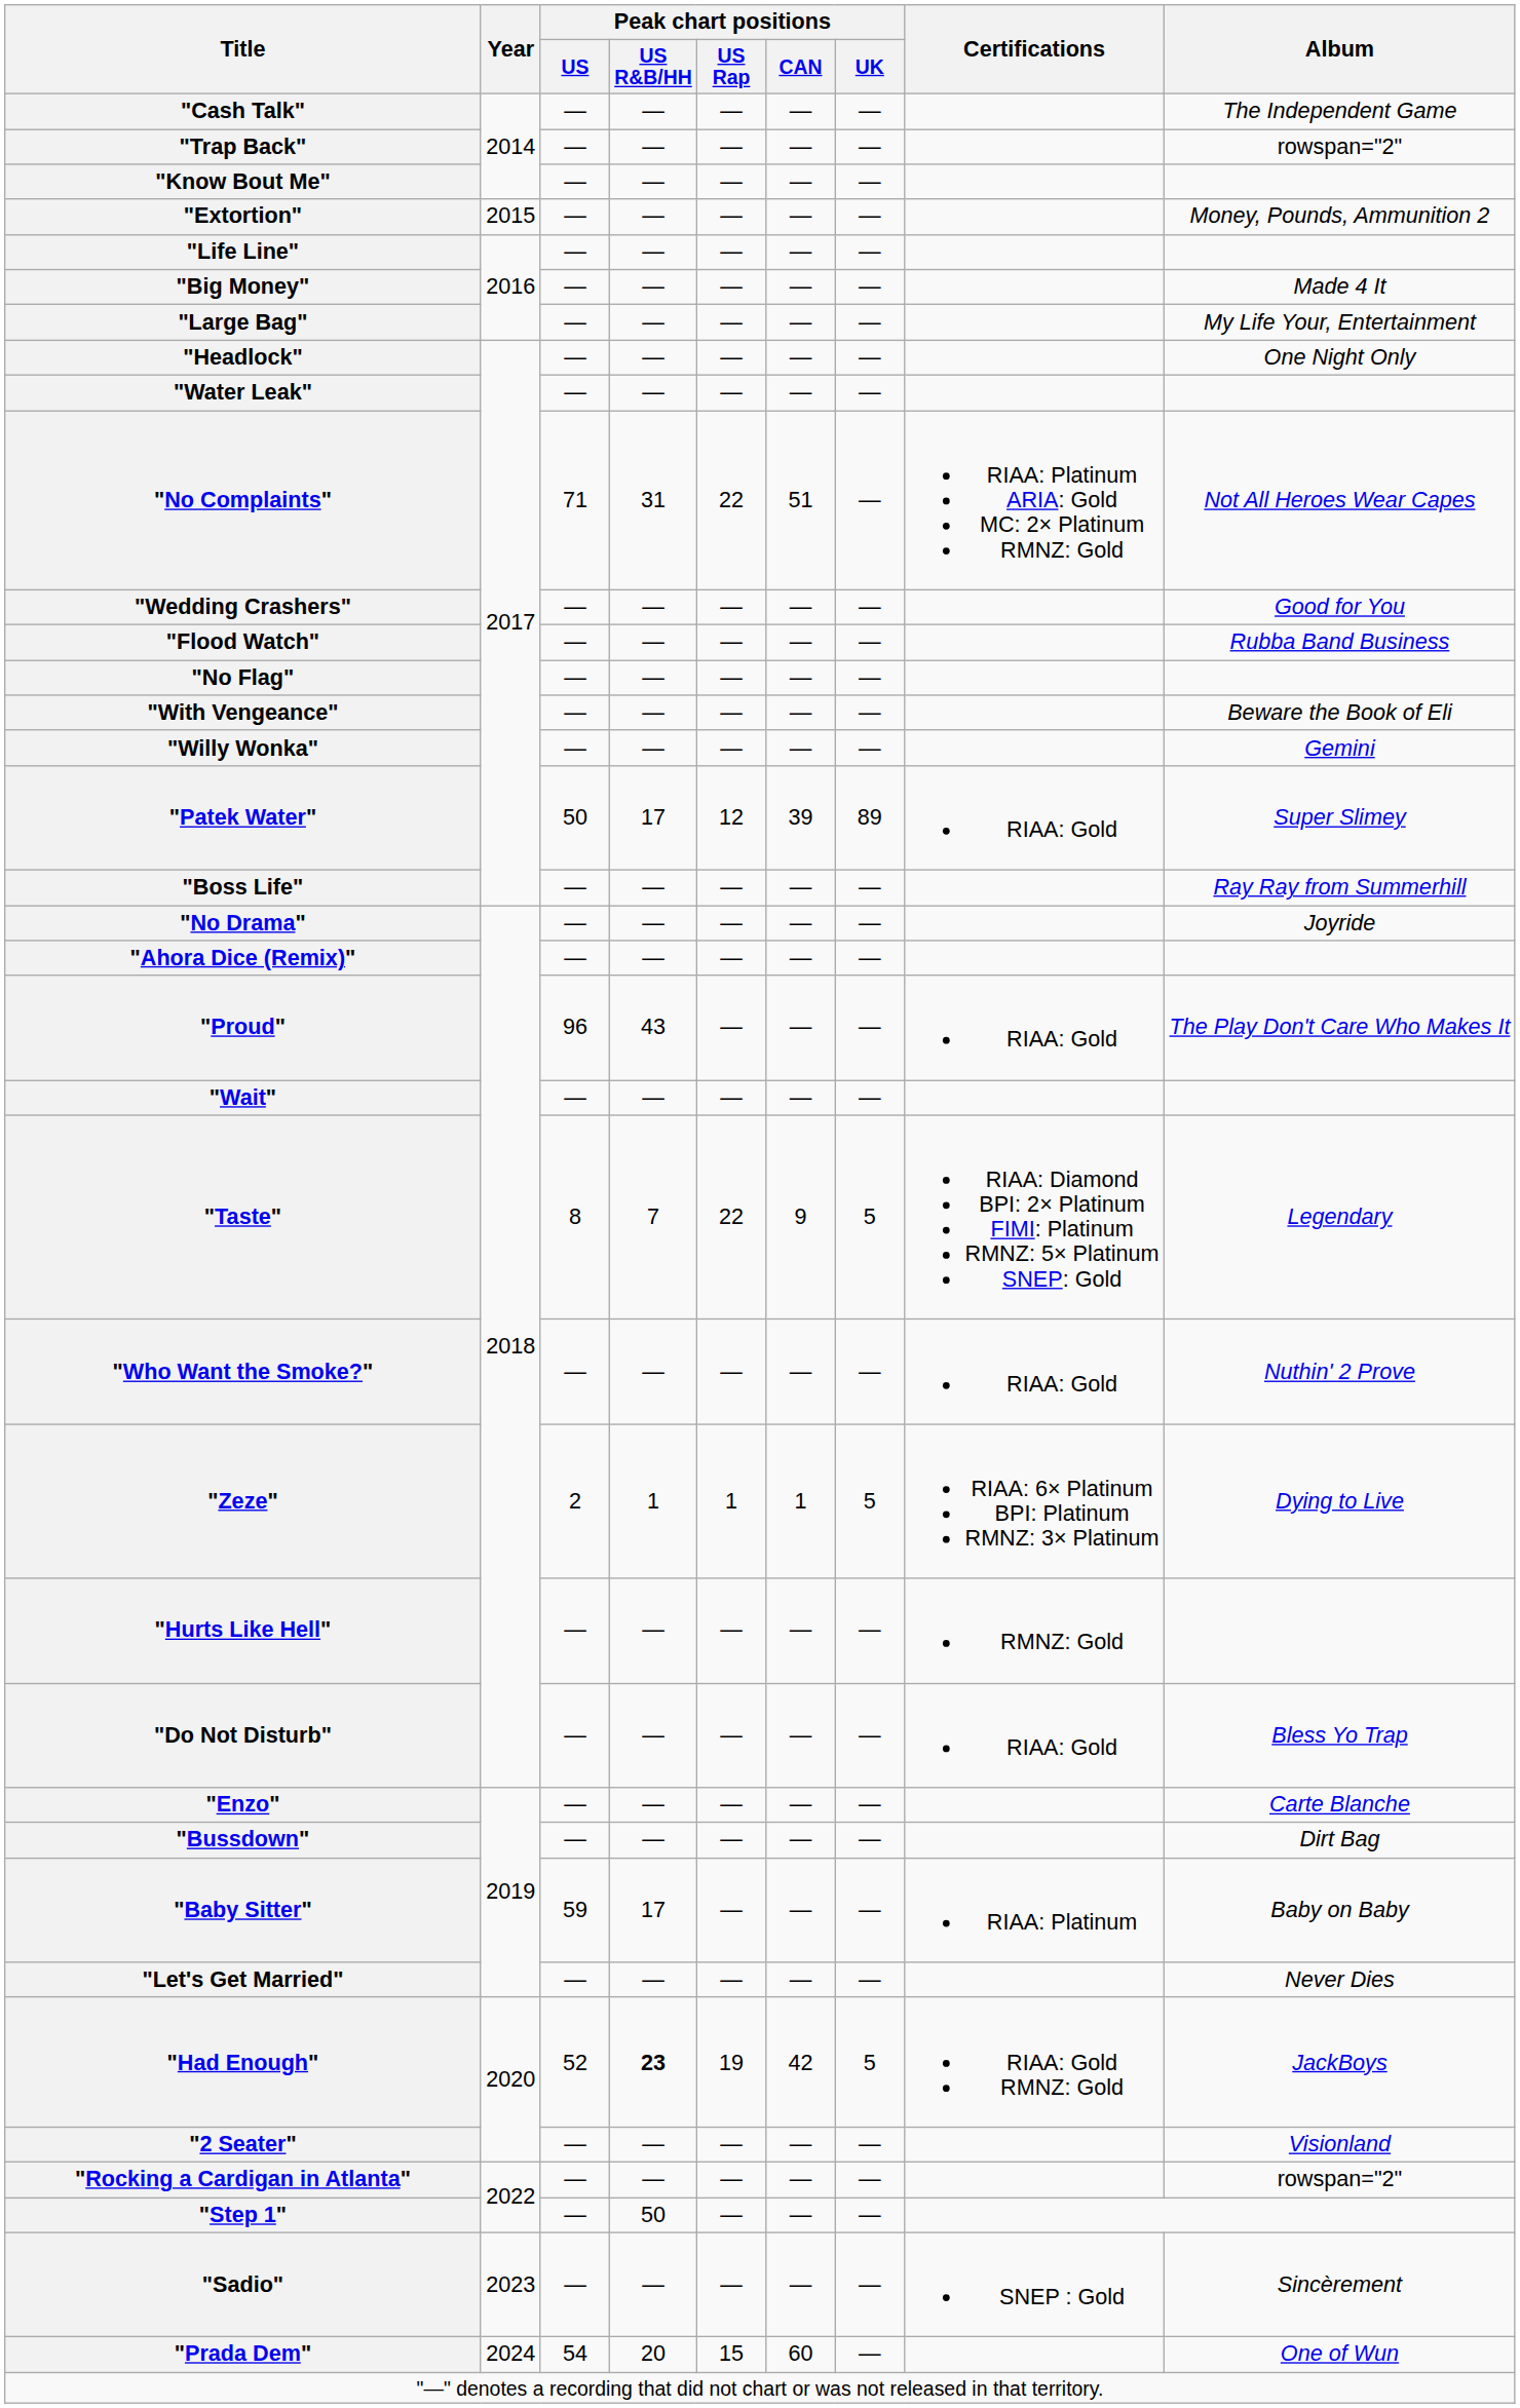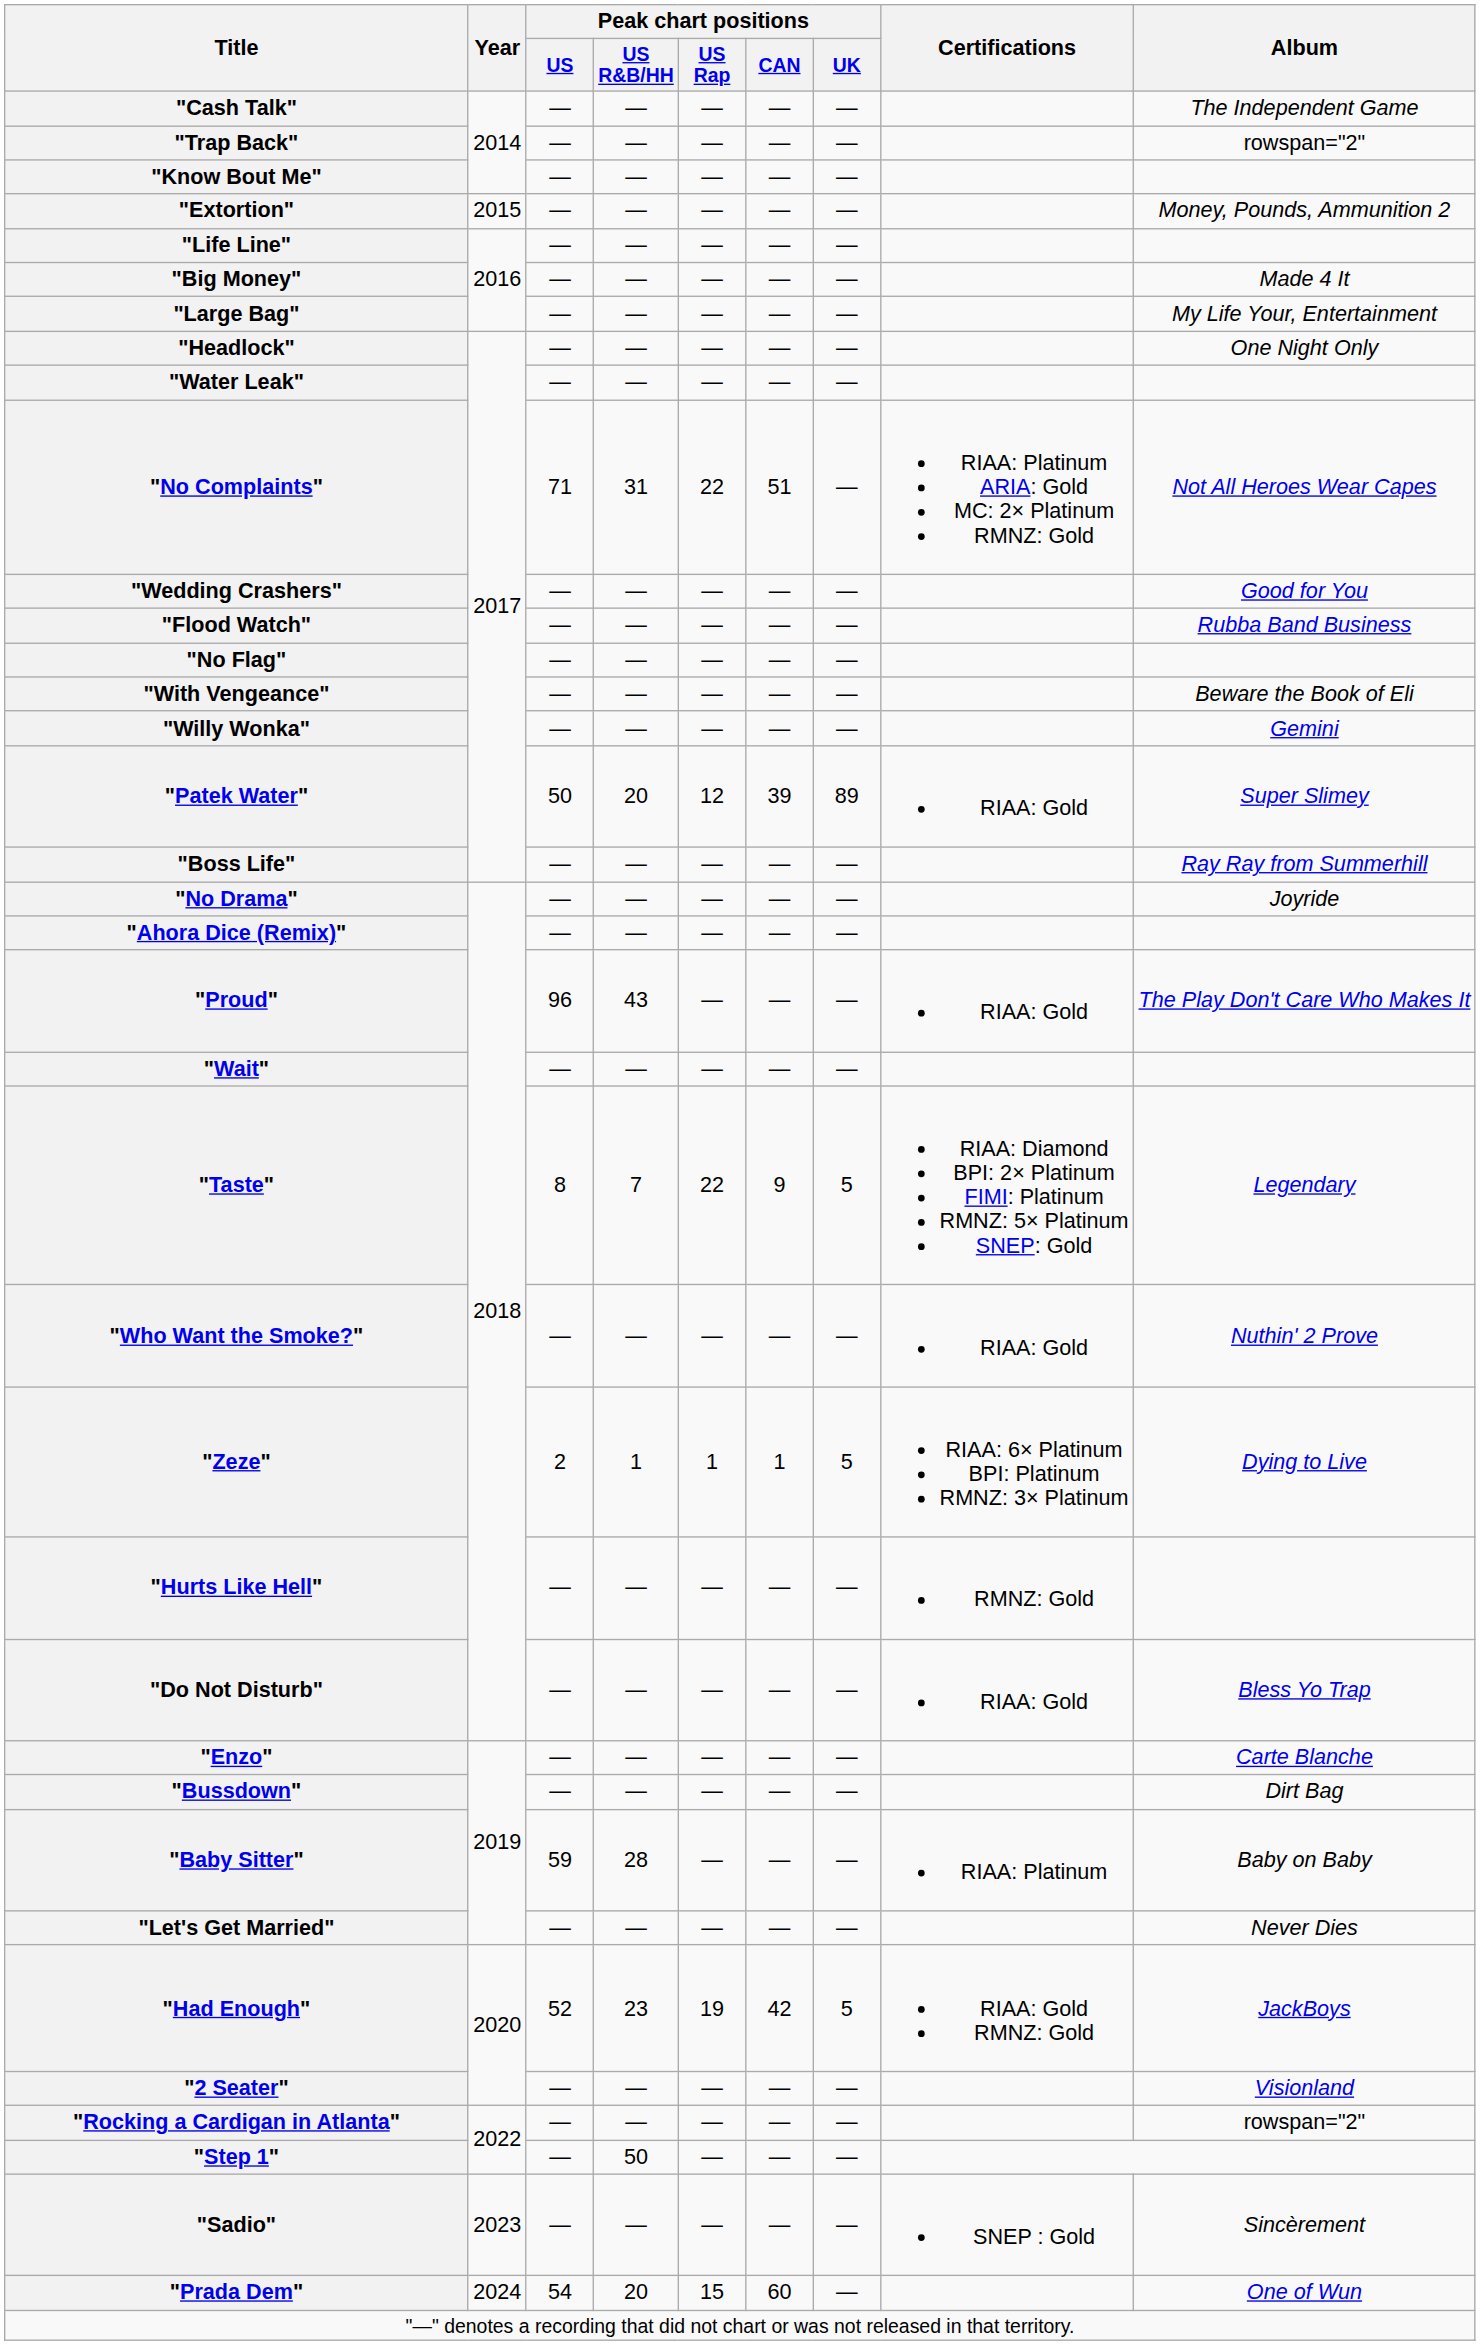"Patek Water" | Peak chart positions / US R&B/HH: 17 -> 20
"Baby Sitter" | Peak chart positions / US R&B/HH: 17 -> 28
"Had Enough" | Peak chart positions / US R&B/HH: bold -> normal
